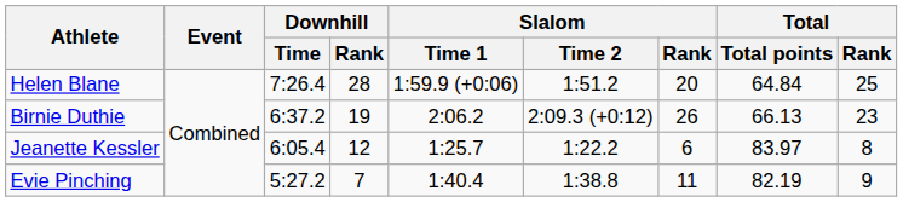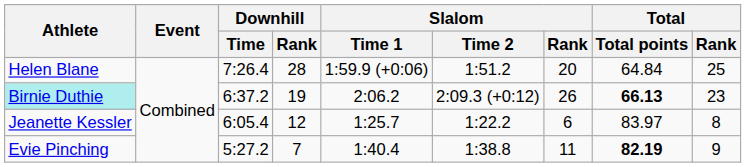row 4 | Athlete: no background -> paleturquoise background
row 4 | Total / Total points: normal -> bold
row 6 | Total / Total points: normal -> bold
